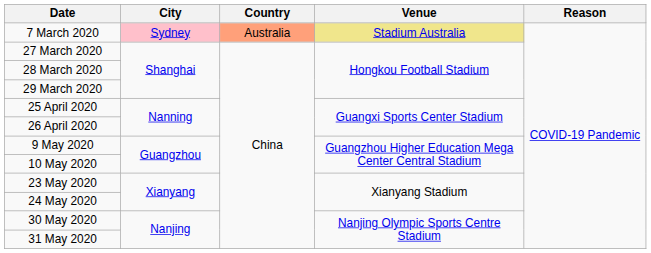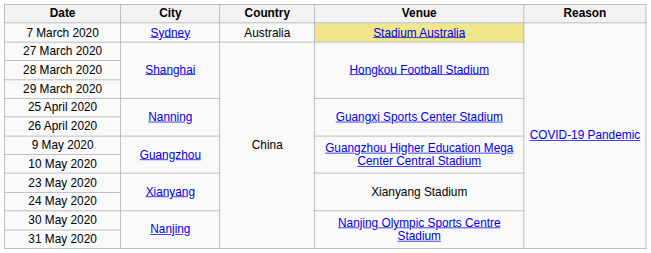7 March 2020 | City: pink background -> no background
7 March 2020 | Country: lightsalmon background -> no background
